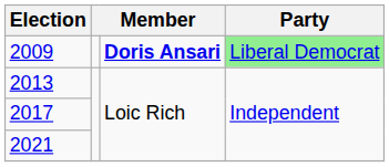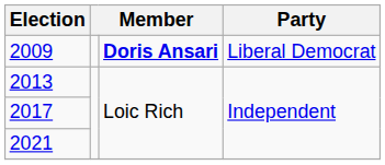2009 | Party: lightgreen background -> no background
